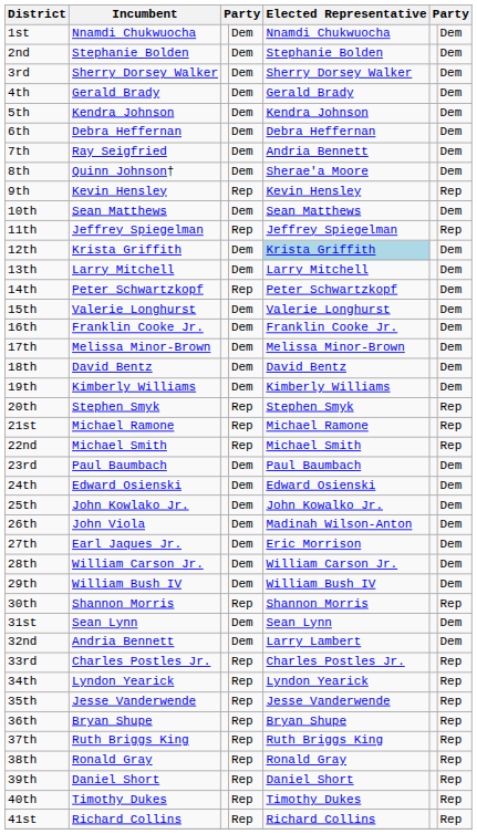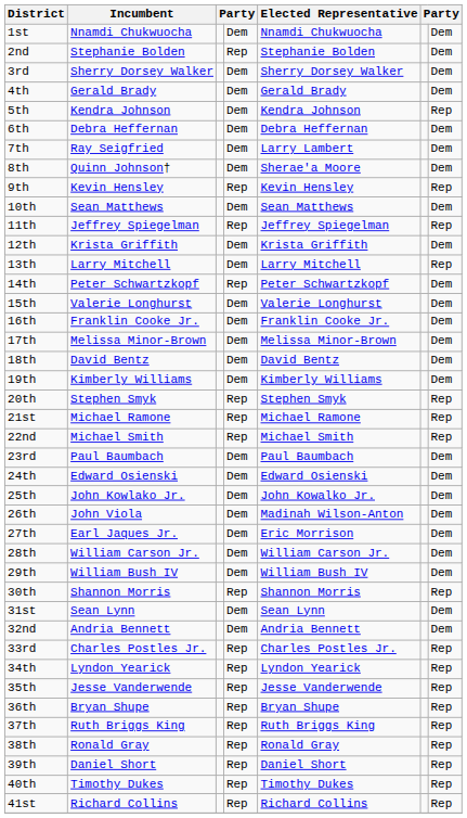2nd | column 4: Dem -> Rep
5th | column 7: Dem -> Rep
7th | Elected Representative: Andria Bennett -> Larry Lambert
12th | Elected Representative: lightblue background -> no background
13th | column 7: Dem -> Rep
32nd | Elected Representative: Larry Lambert -> Andria Bennett
